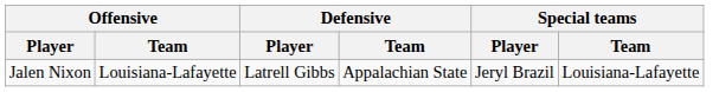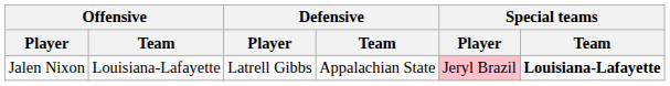Jalen Nixon | Special teams / Player: no background -> pink background
Jalen Nixon | Special teams / Team: normal -> bold
